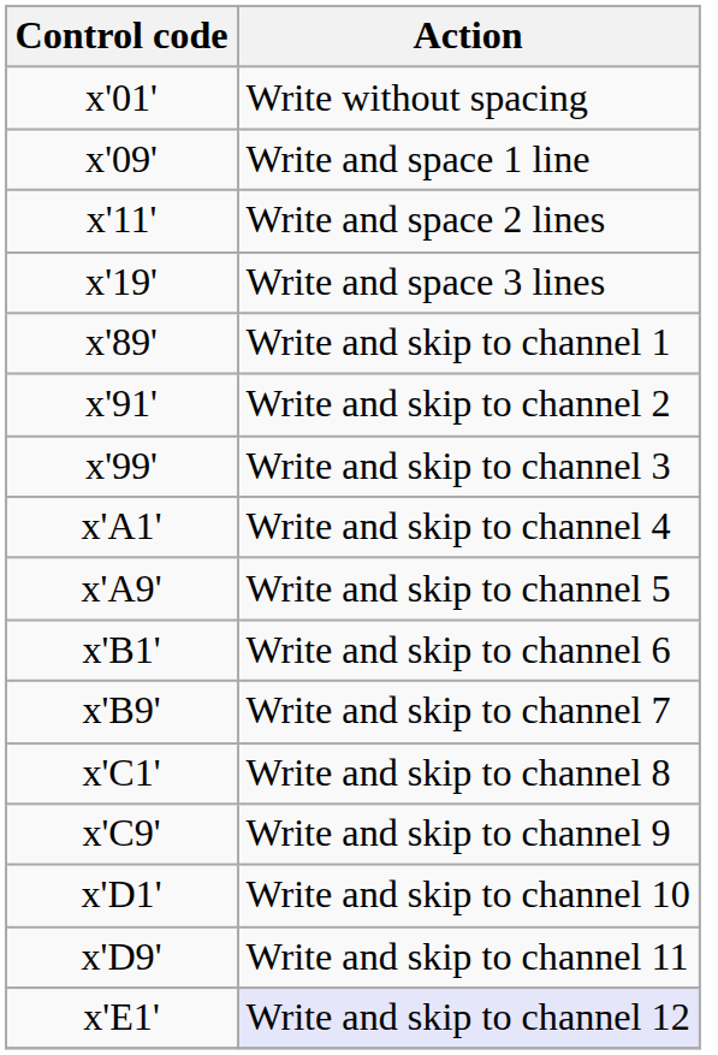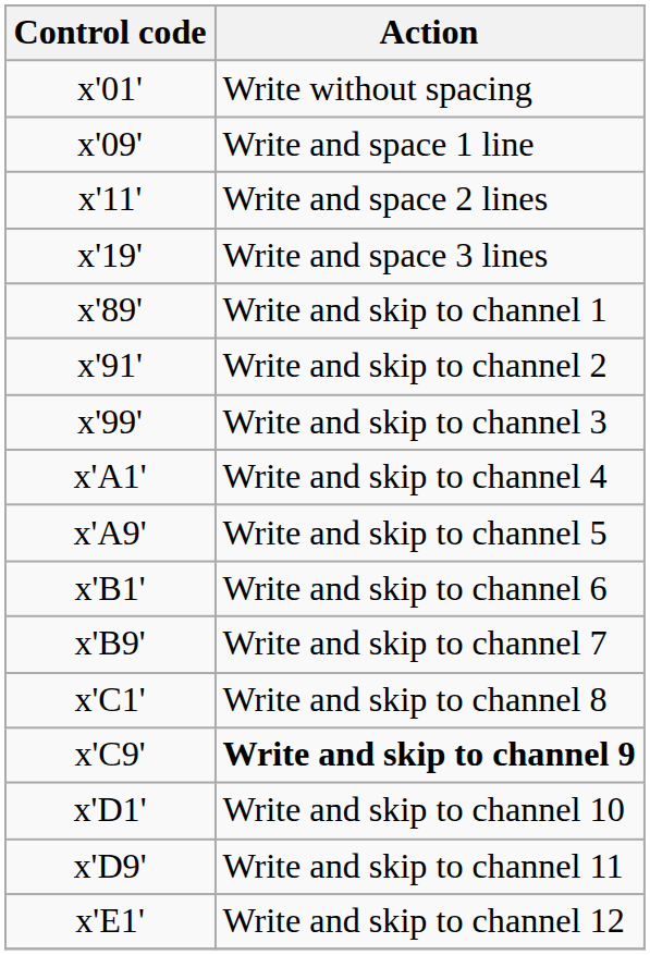x'C9' | Action: normal -> bold
x'E1' | Action: lavender background -> no background
